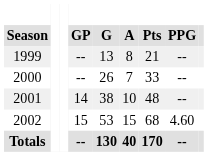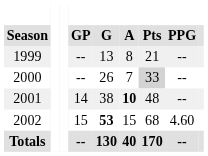2000 | Pts: no background -> lightgrey background
2001 | A: normal -> bold
2002 | G: normal -> bold
